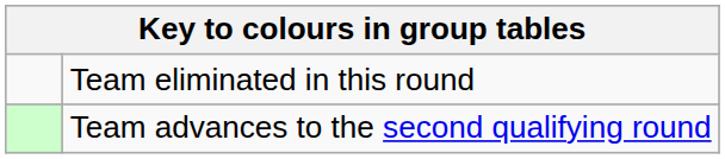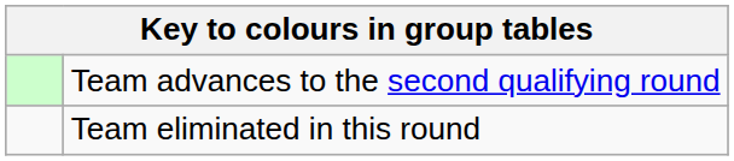rows swapped: Team advances to the second qualifying round <-> Team eliminated in this round
